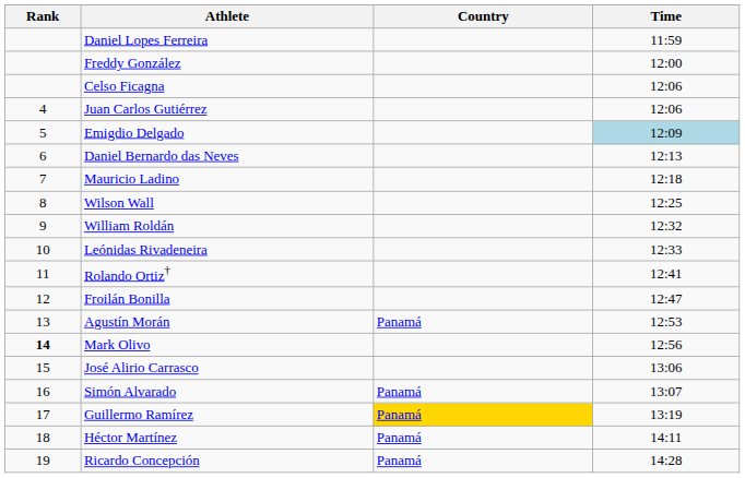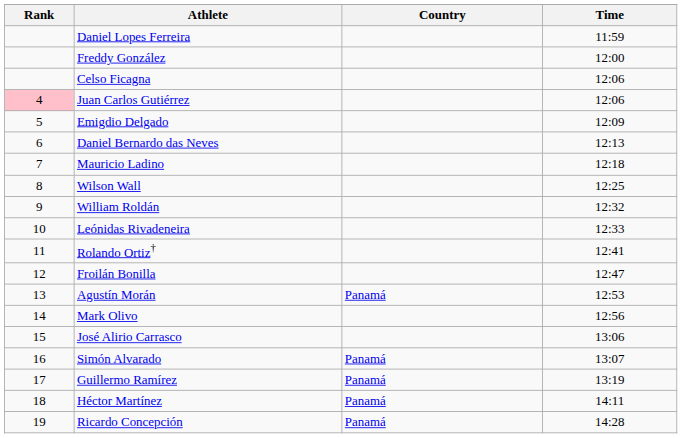Juan Carlos Gutiérrez | Rank: no background -> pink background
Emigdio Delgado | Time: lightblue background -> no background
Mark Olivo | Rank: bold -> normal
Guillermo Ramírez | Country: gold background -> no background
